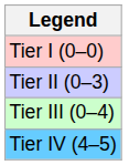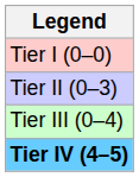row 5 | column 1: normal -> bold
